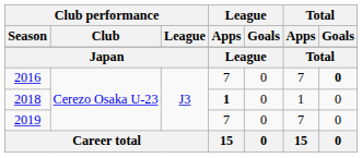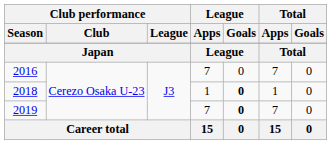2016 | Total / Goals: bold -> normal
2018 | League / Apps: bold -> normal
2018 | League / Goals: normal -> bold
2019 | League / Goals: normal -> bold
